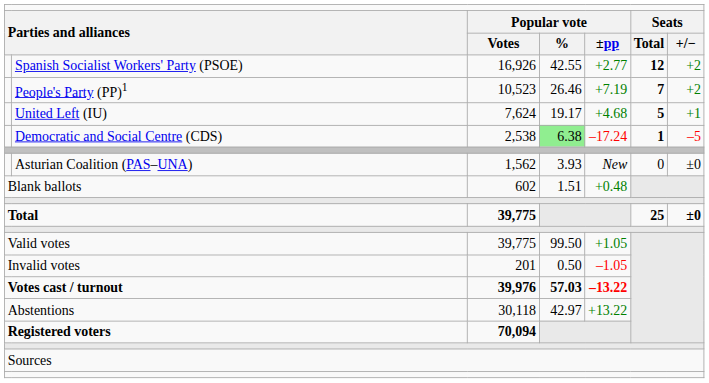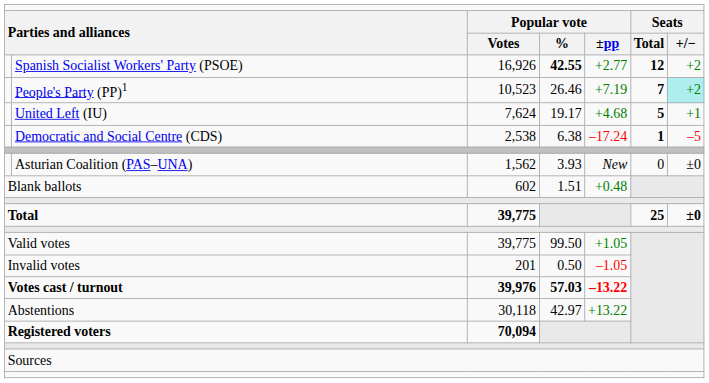Spanish Socialist Workers' Party (PSOE) | column 4: normal -> bold
People's Party (PP)1 | column 7: no background -> paleturquoise background
Democratic and Social Centre (CDS) | column 4: lightgreen background -> no background
